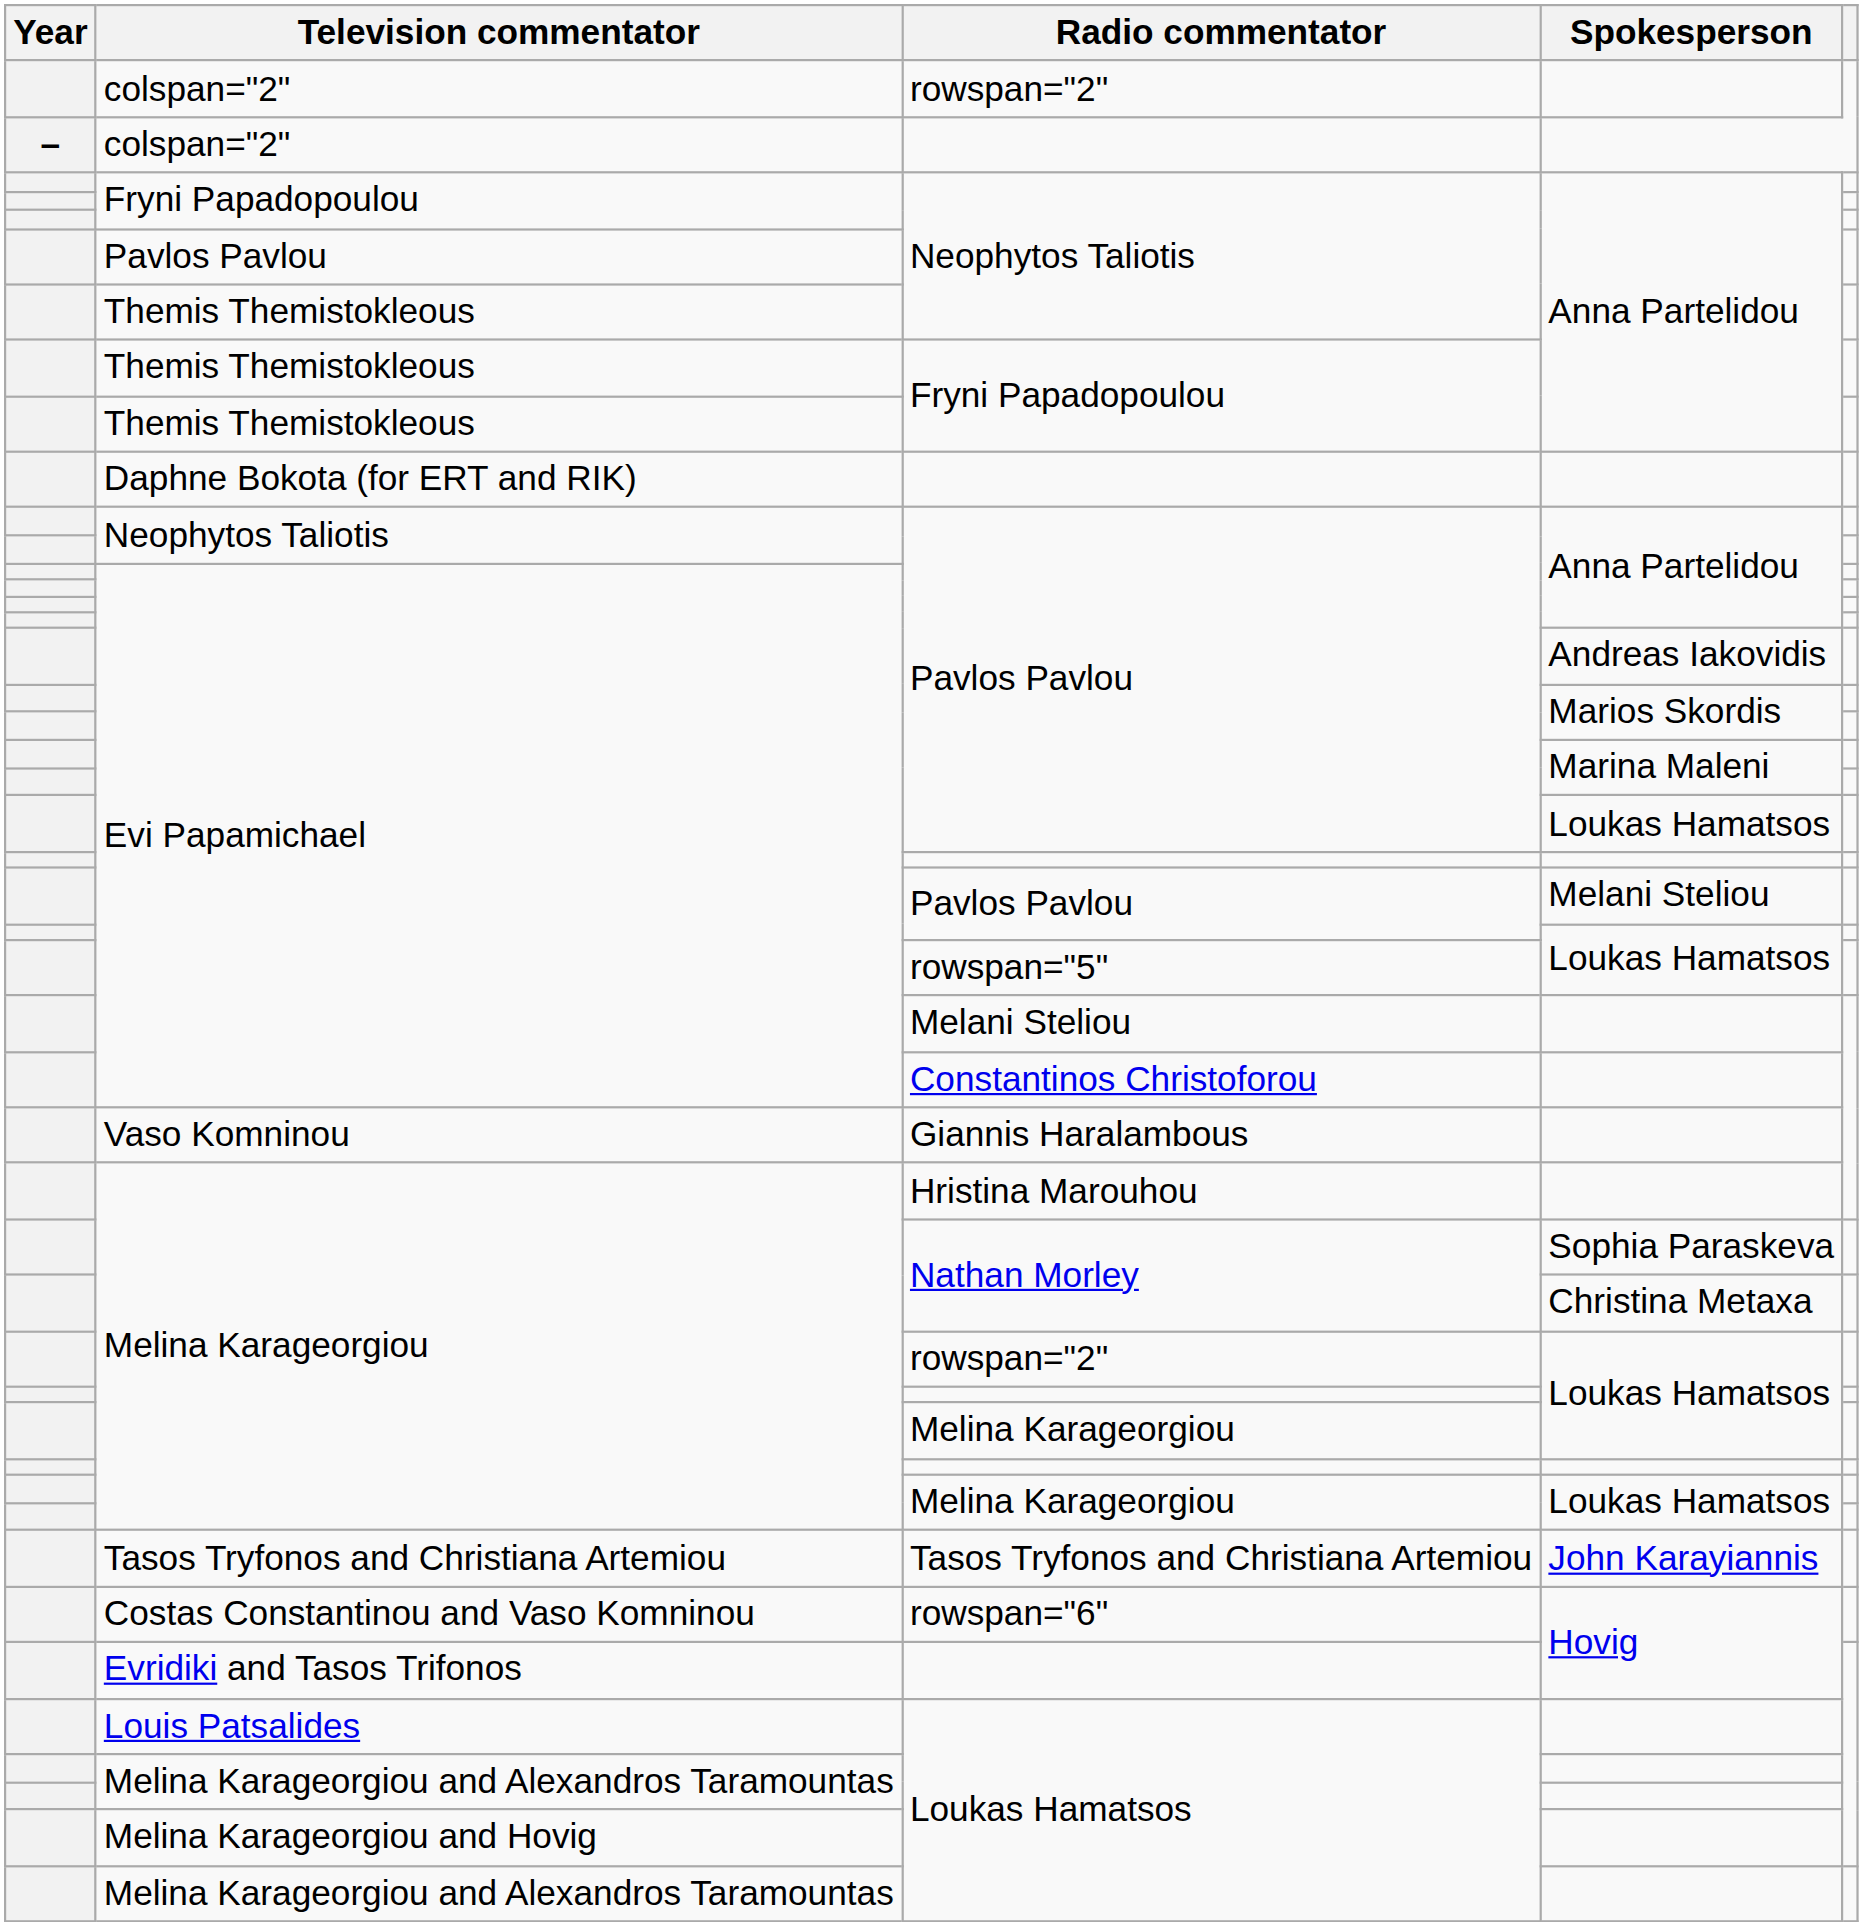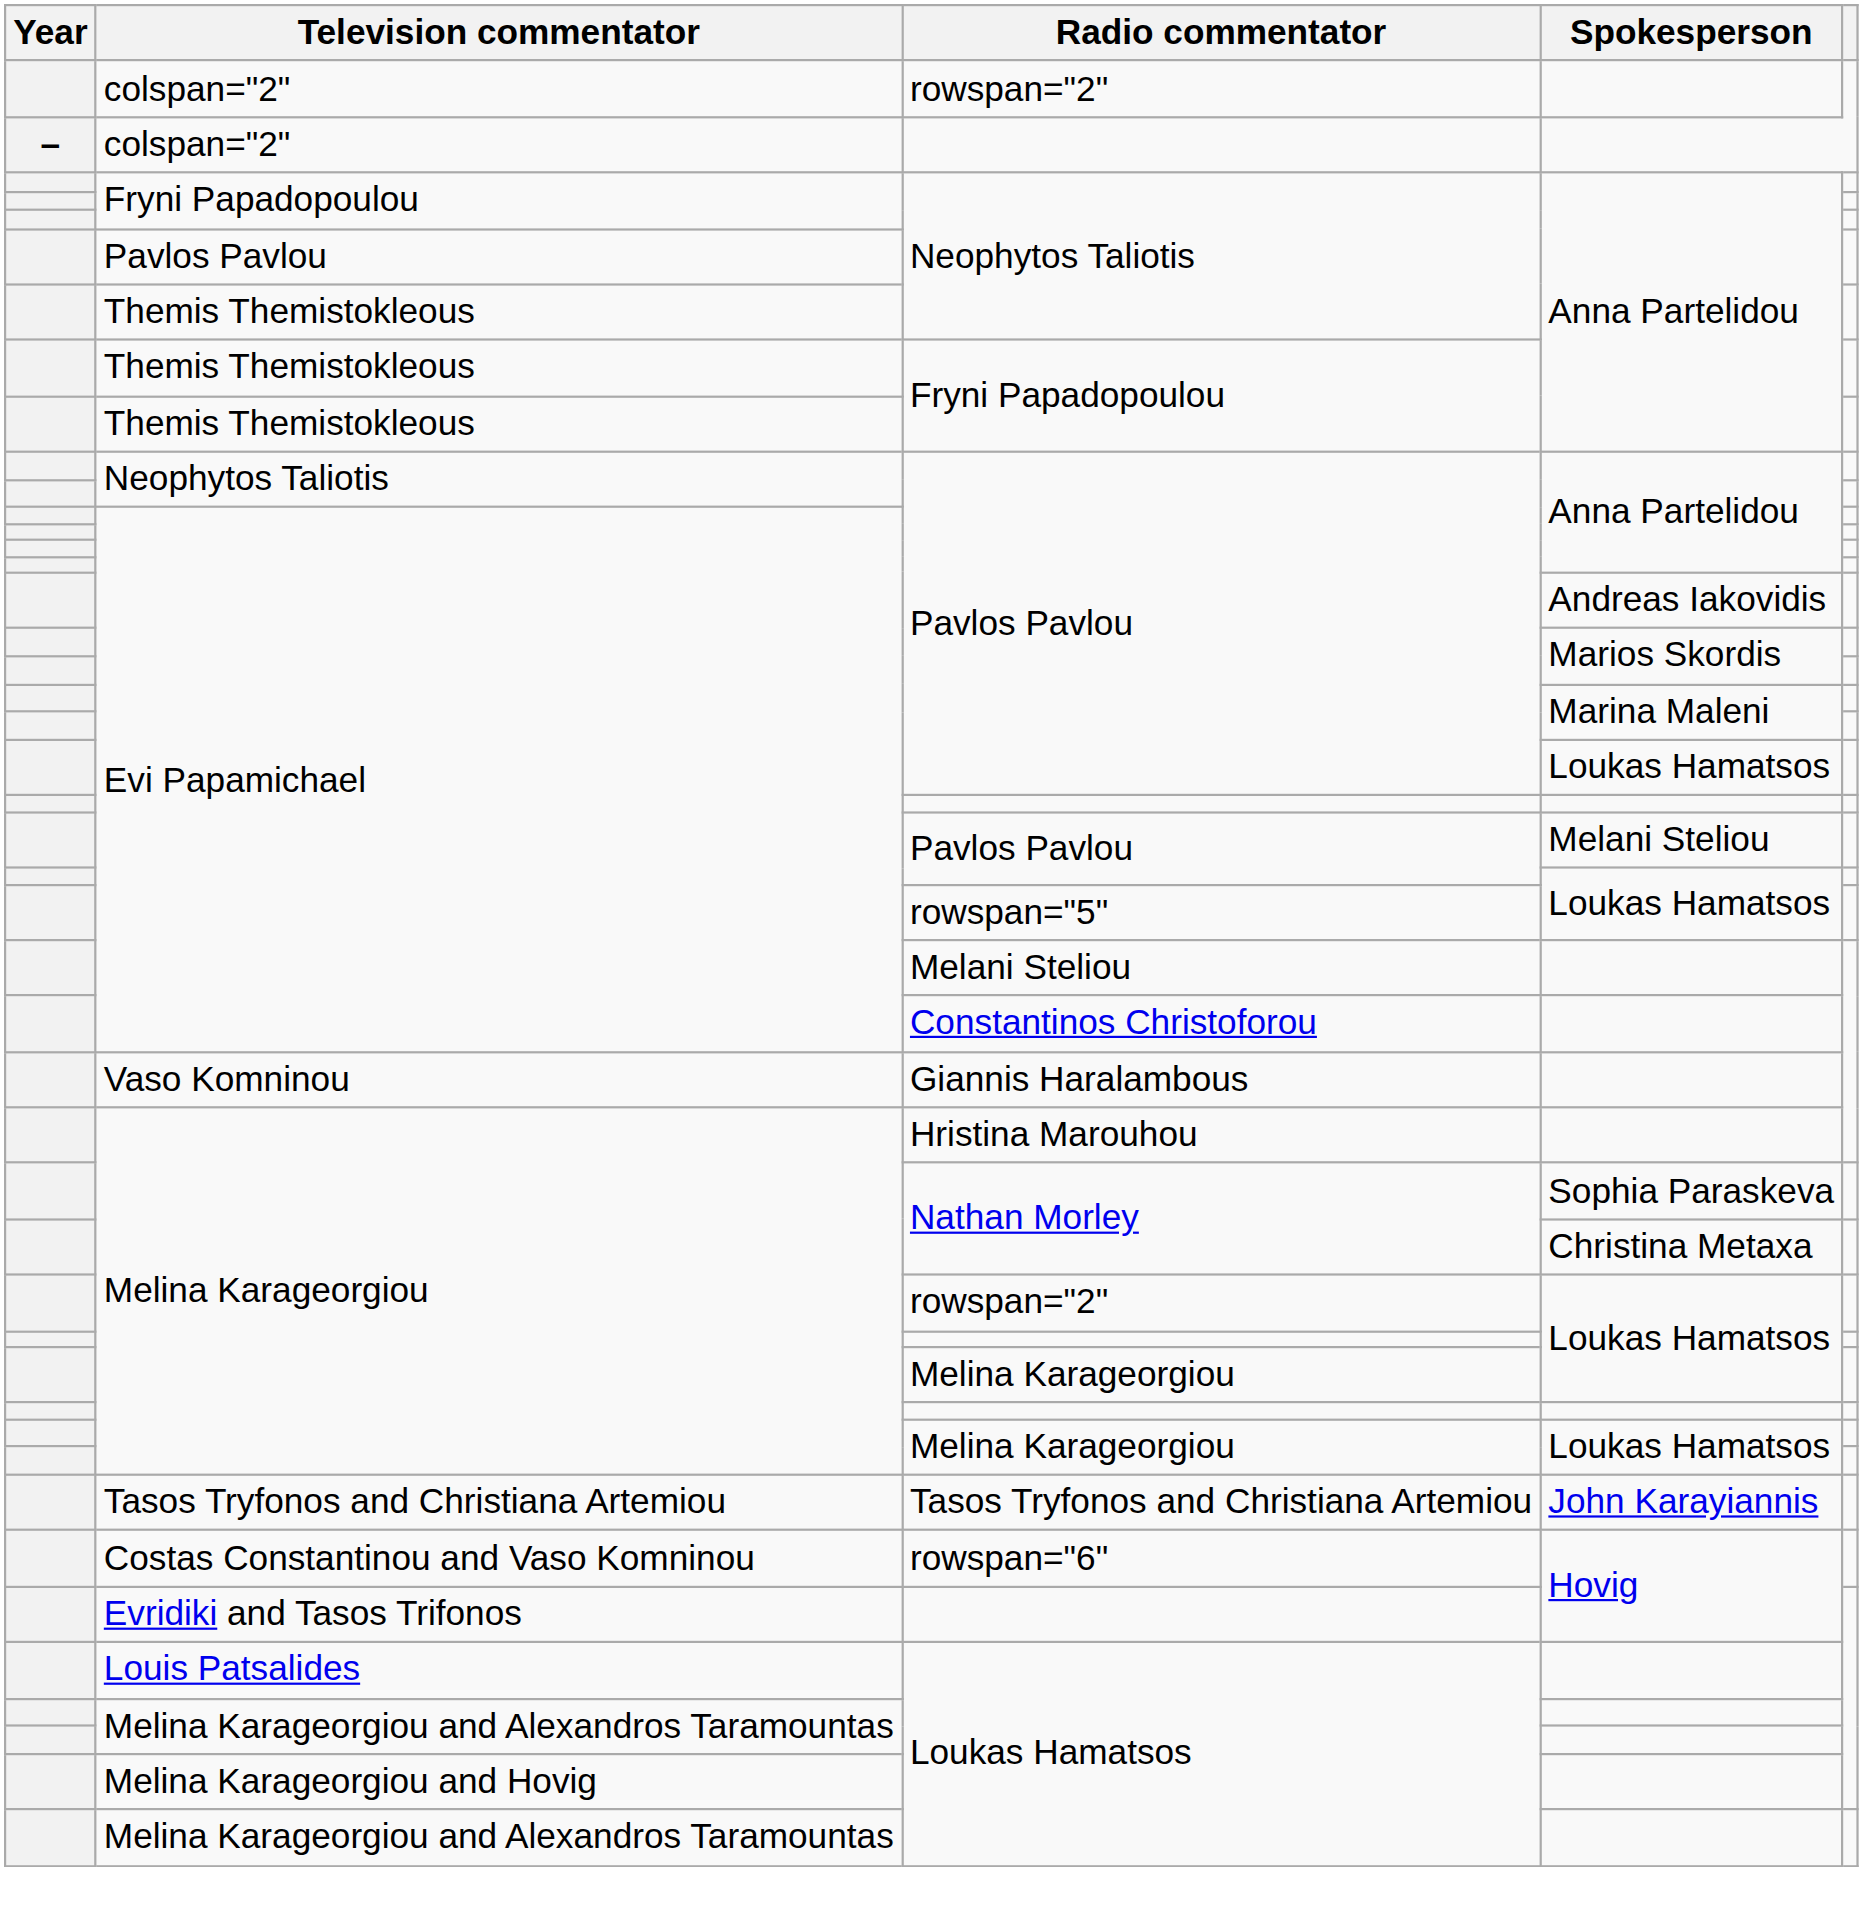- row: Daphne Bokota (for ERT and RIK)
